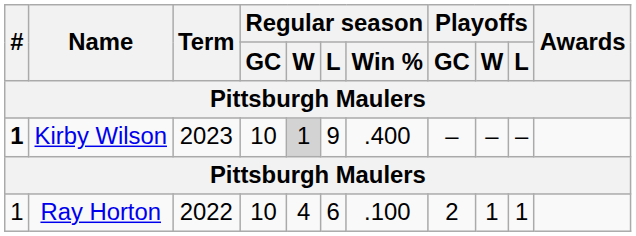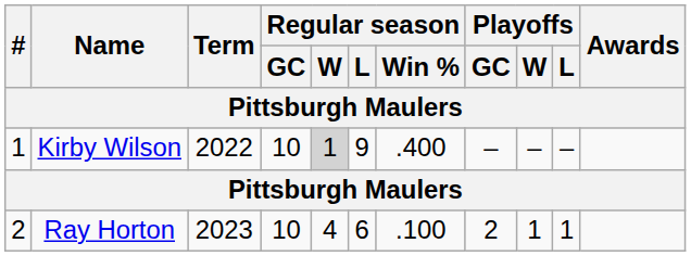Kirby Wilson | #: bold -> normal
Kirby Wilson | Term: 2023 -> 2022
Ray Horton | #: 1 -> 2
Ray Horton | Term: 2022 -> 2023
